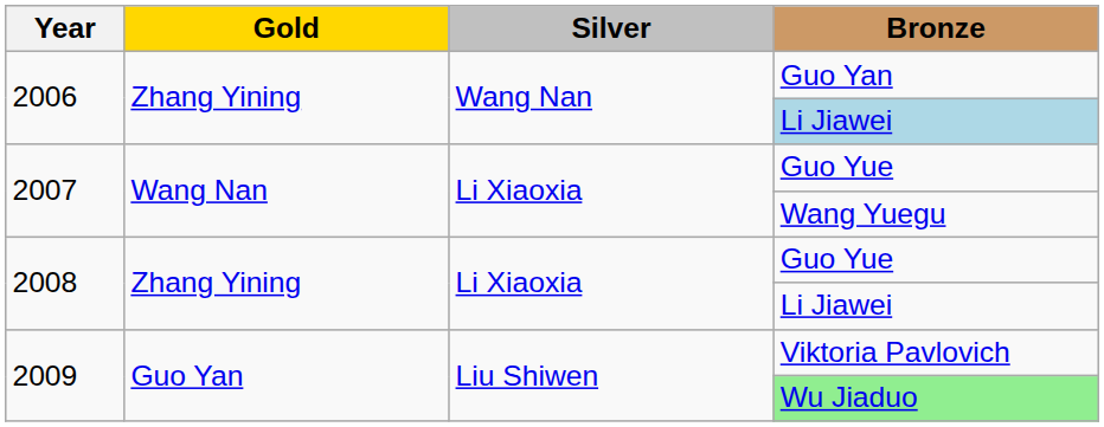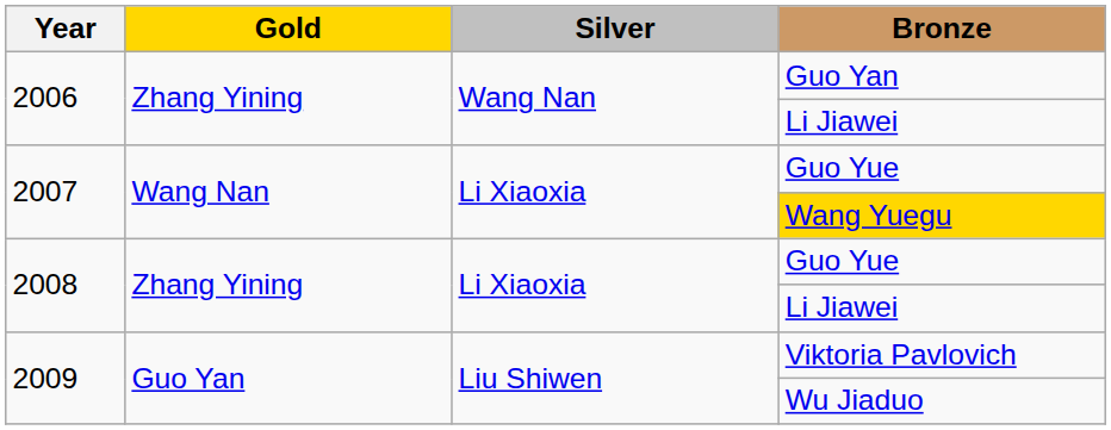2006 / Li Jiawei | Bronze: lightblue background -> no background
Wang Yuegu | Bronze: no background -> gold background
Wu Jiaduo | Bronze: lightgreen background -> no background
